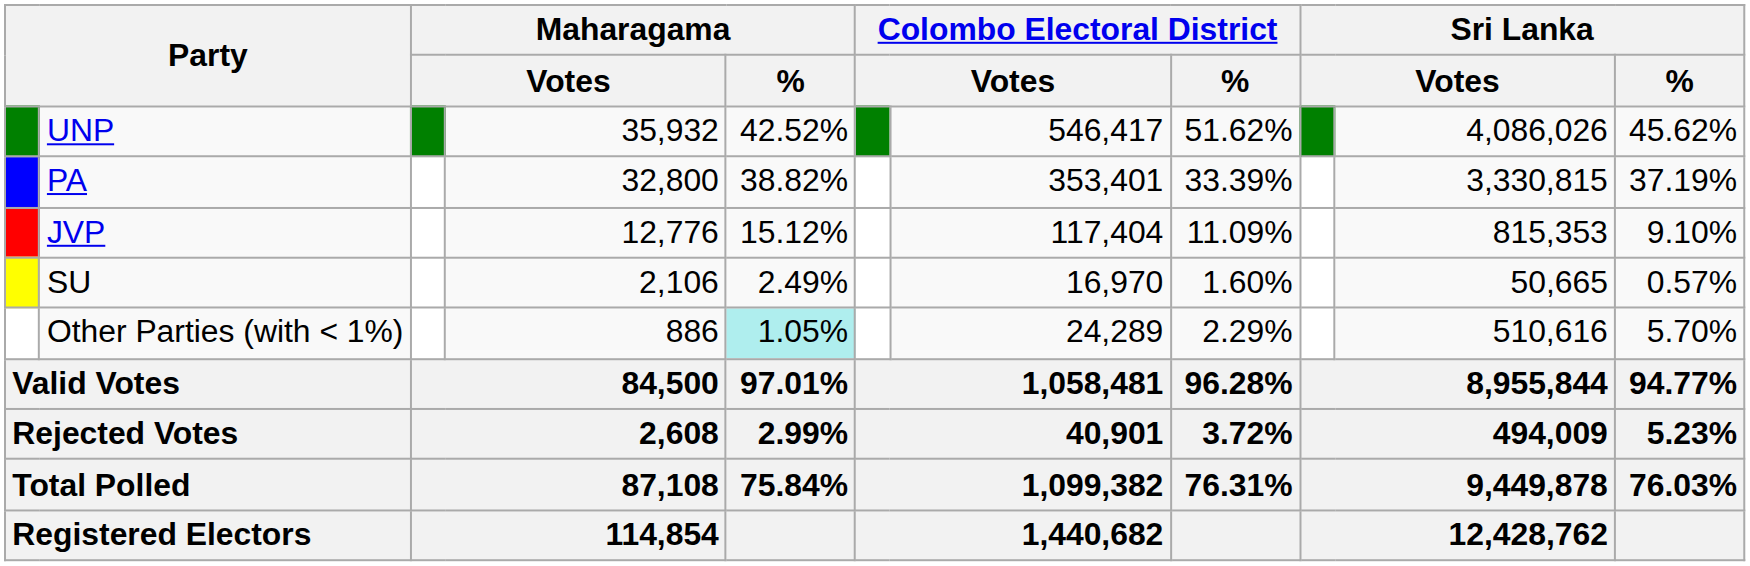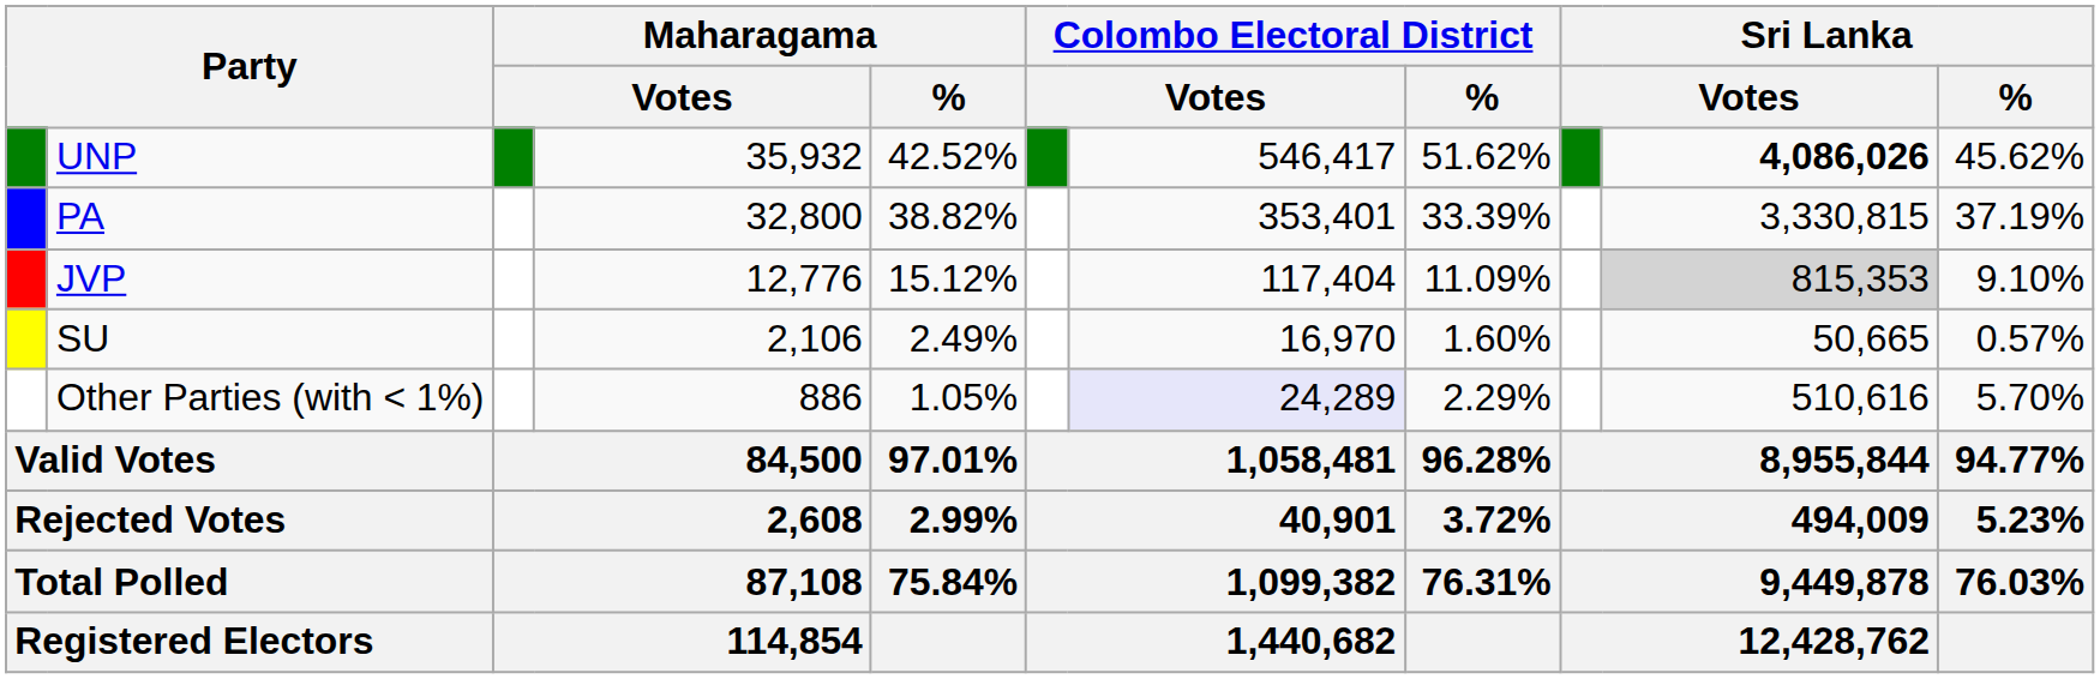UNP | column 10: normal -> bold
JVP | column 10: no background -> lightgrey background
Other Parties (with < 1%) | Maharagama / %: paleturquoise background -> no background
Other Parties (with < 1%) | column 7: no background -> lavender background
